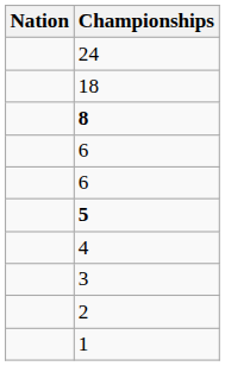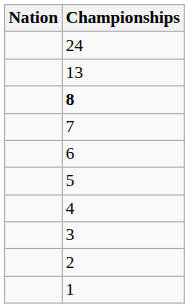row 3 | Championships: 18 -> 13
row 5 | Championships: 6 -> 7
row 7 | Championships: bold -> normal
